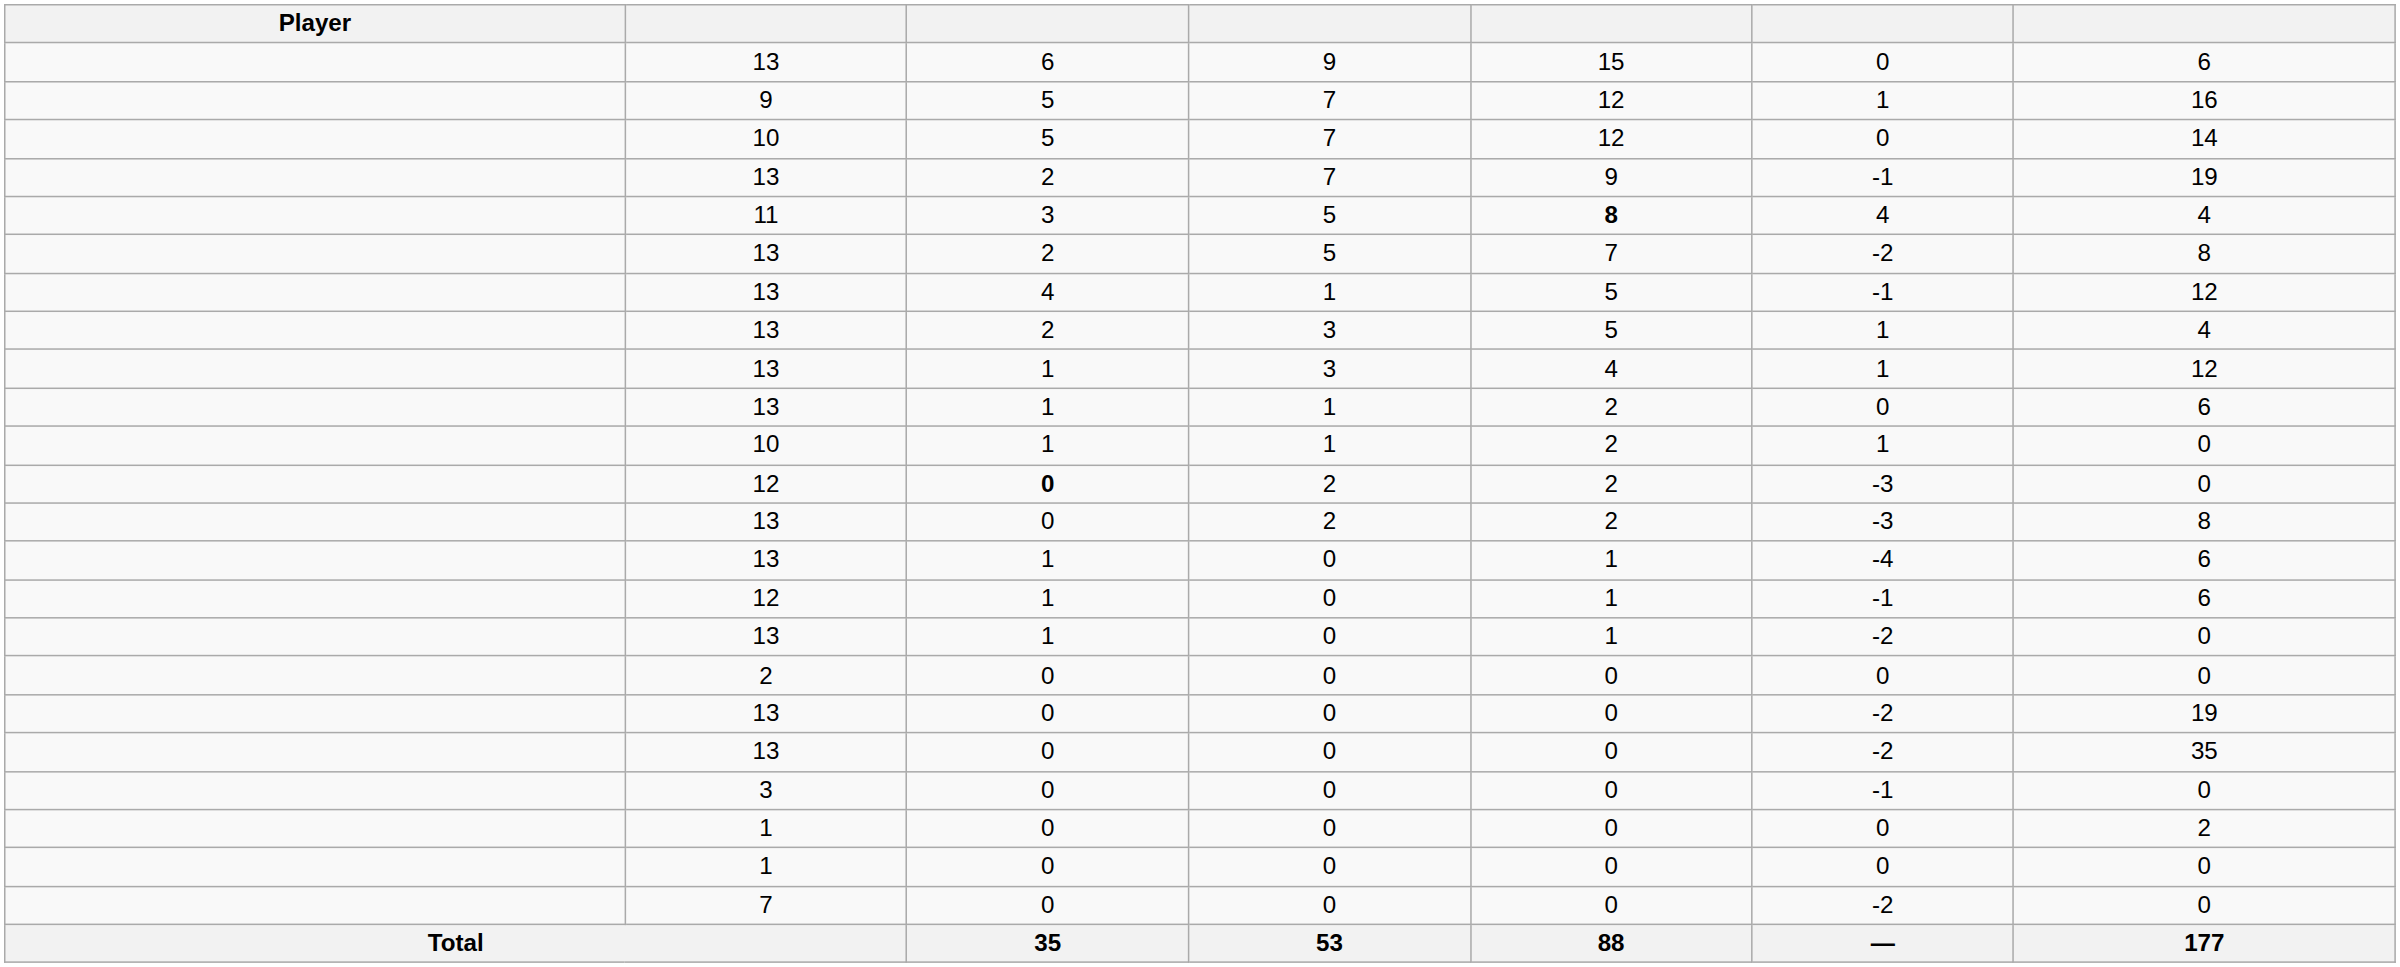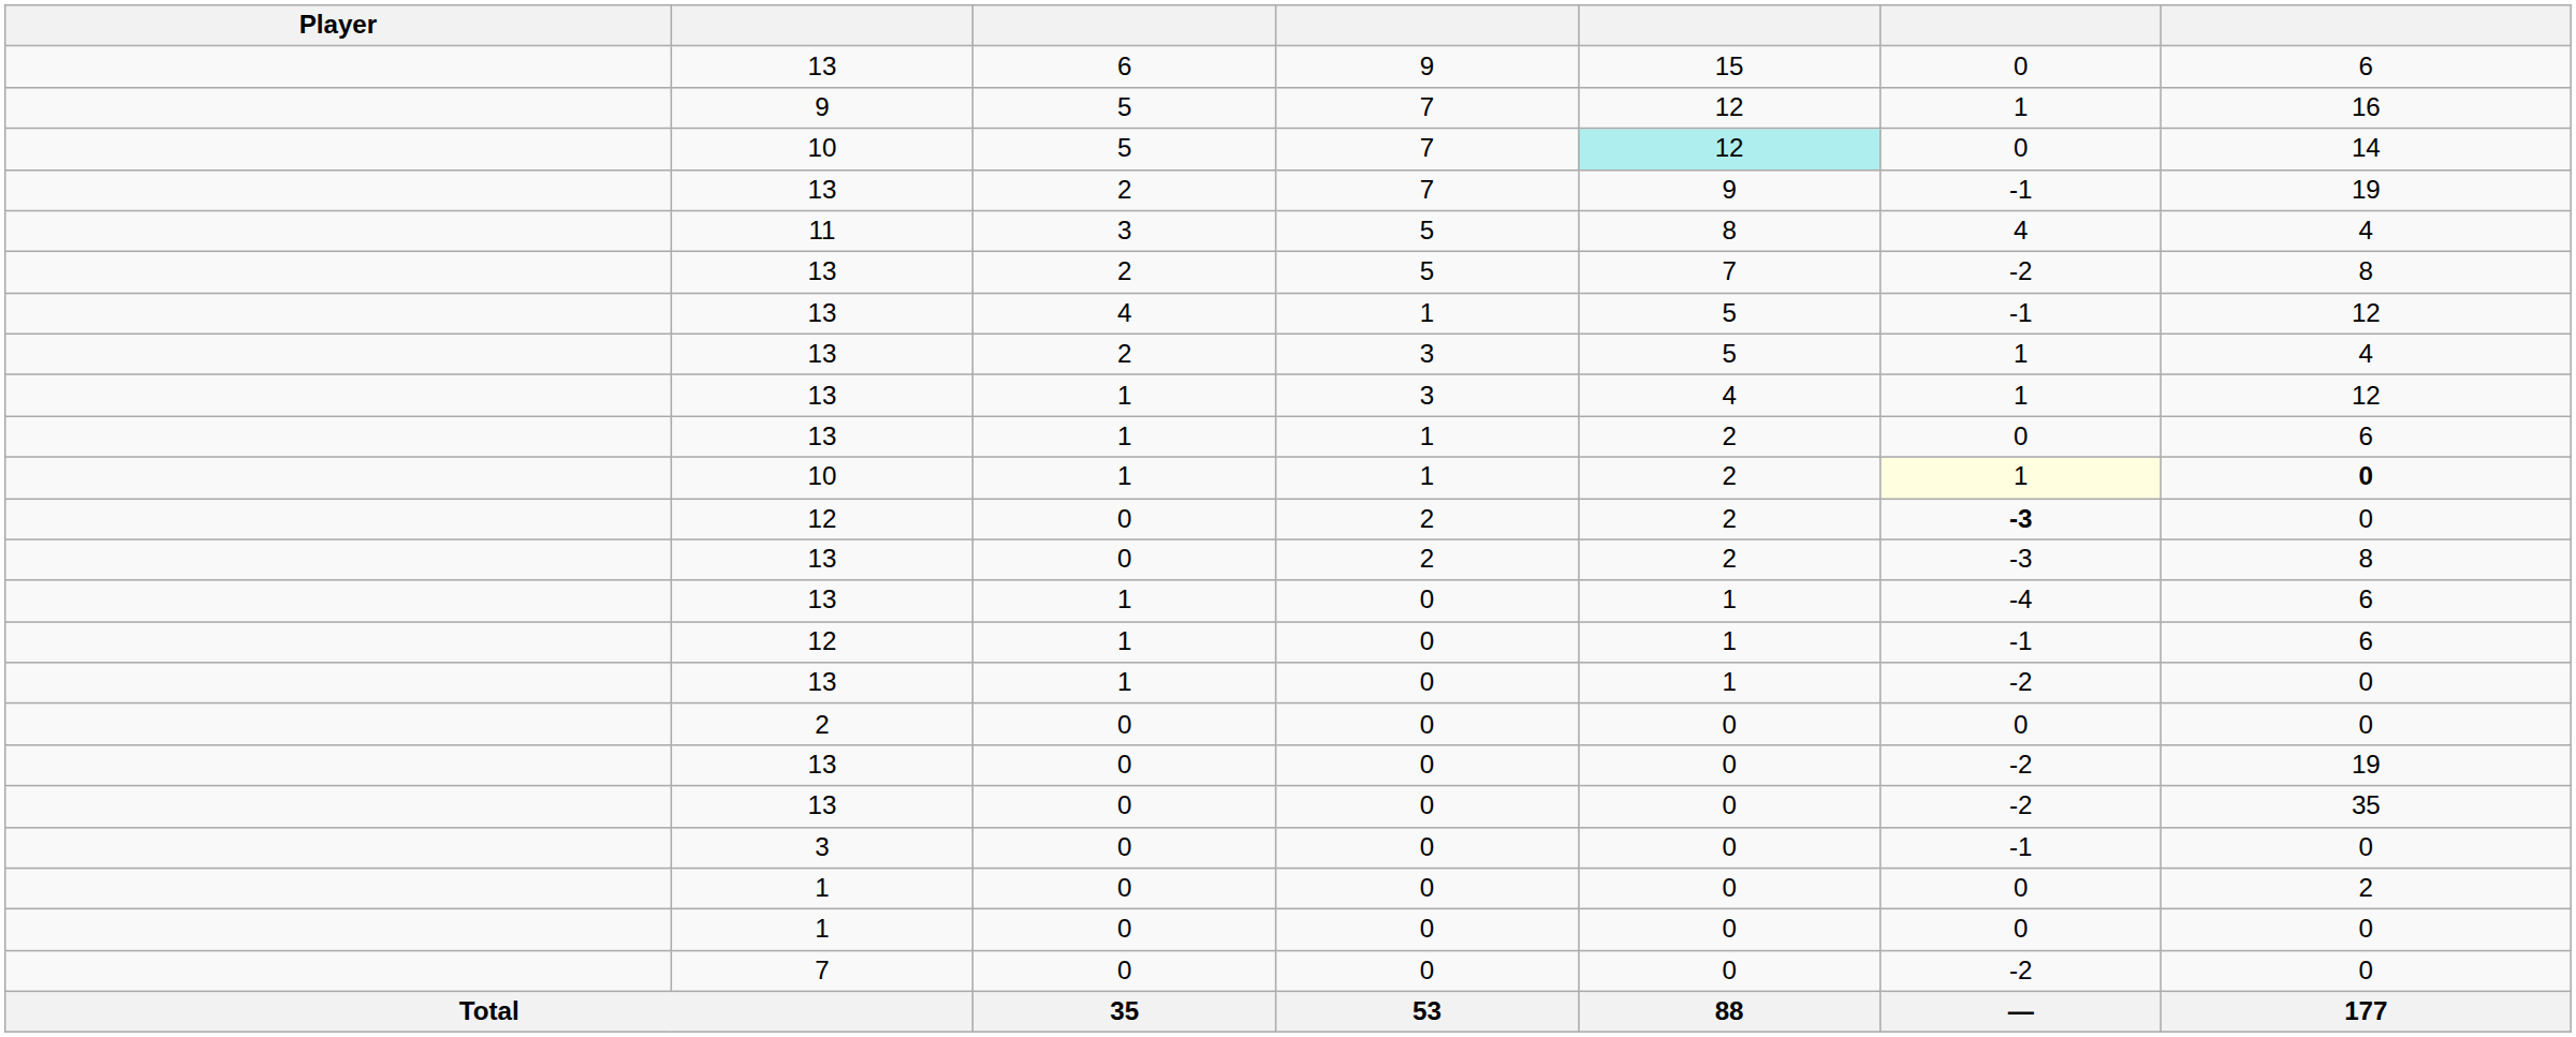10 / 7 | column 5: no background -> paleturquoise background
11 | column 5: bold -> normal
10 / 1 | column 6: no background -> lightyellow background
10 / 1 | column 7: normal -> bold
12 / 2 | column 3: bold -> normal
12 / 2 | column 6: normal -> bold
